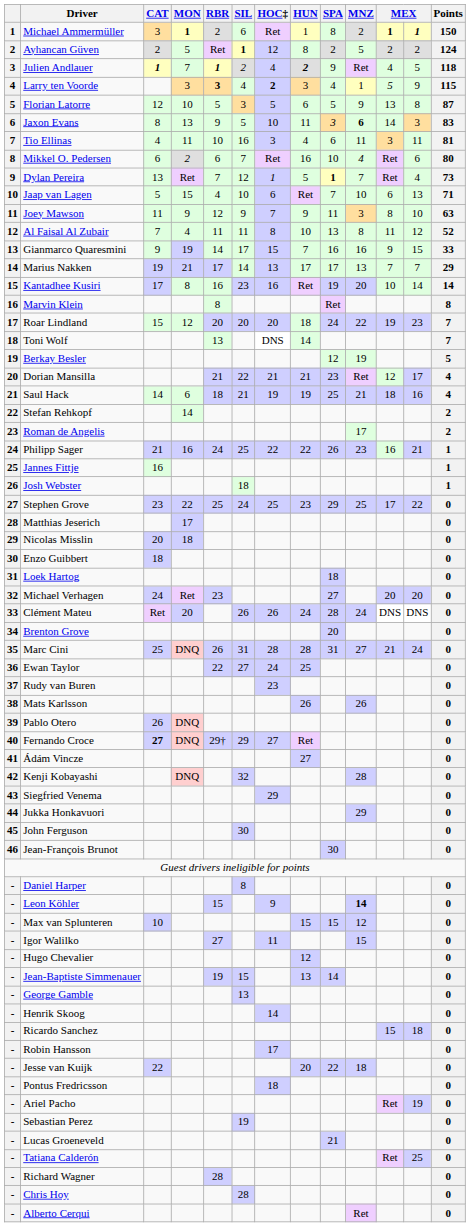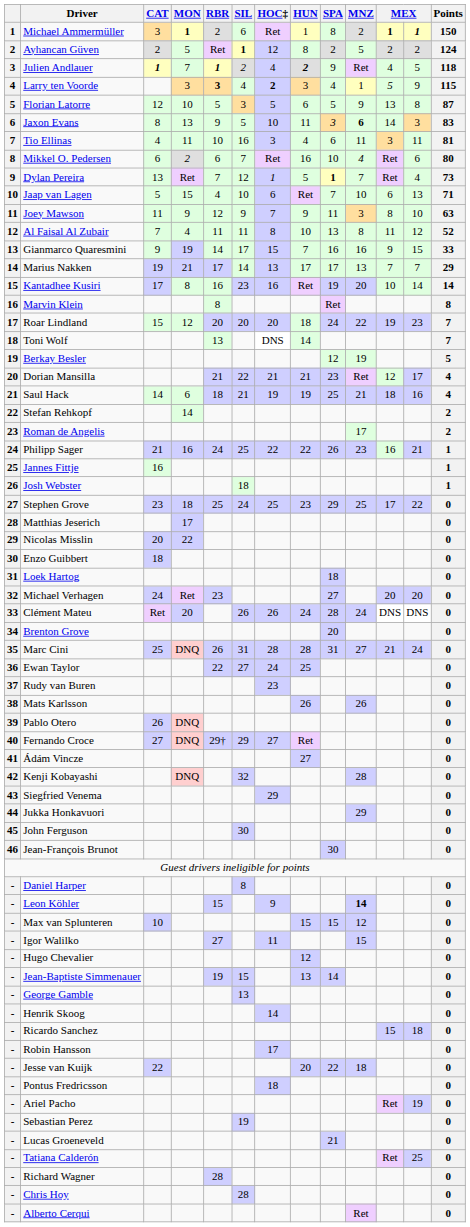Stephen Grove | MON: 22 -> 18
Nicolas Misslin | MON: 18 -> 22
Fernando Croce | CAT: bold -> normal
